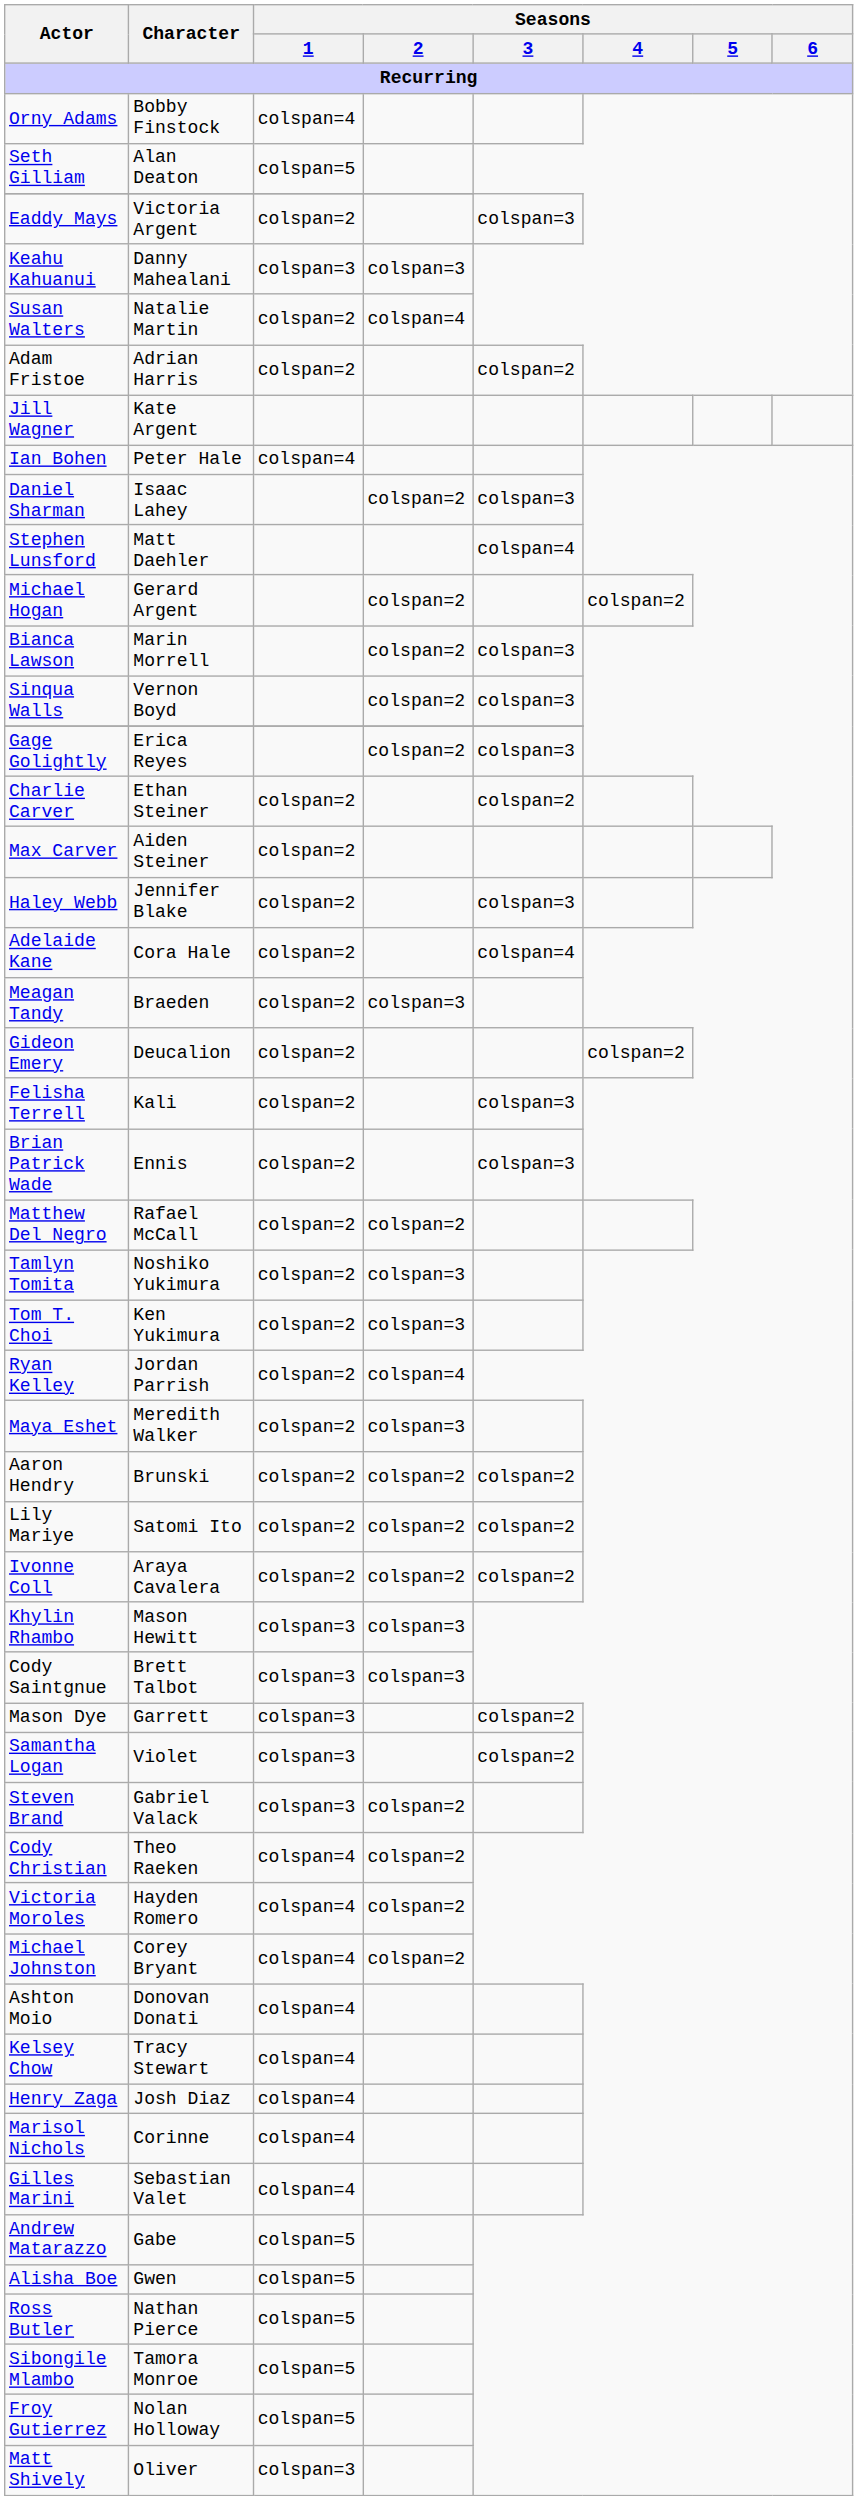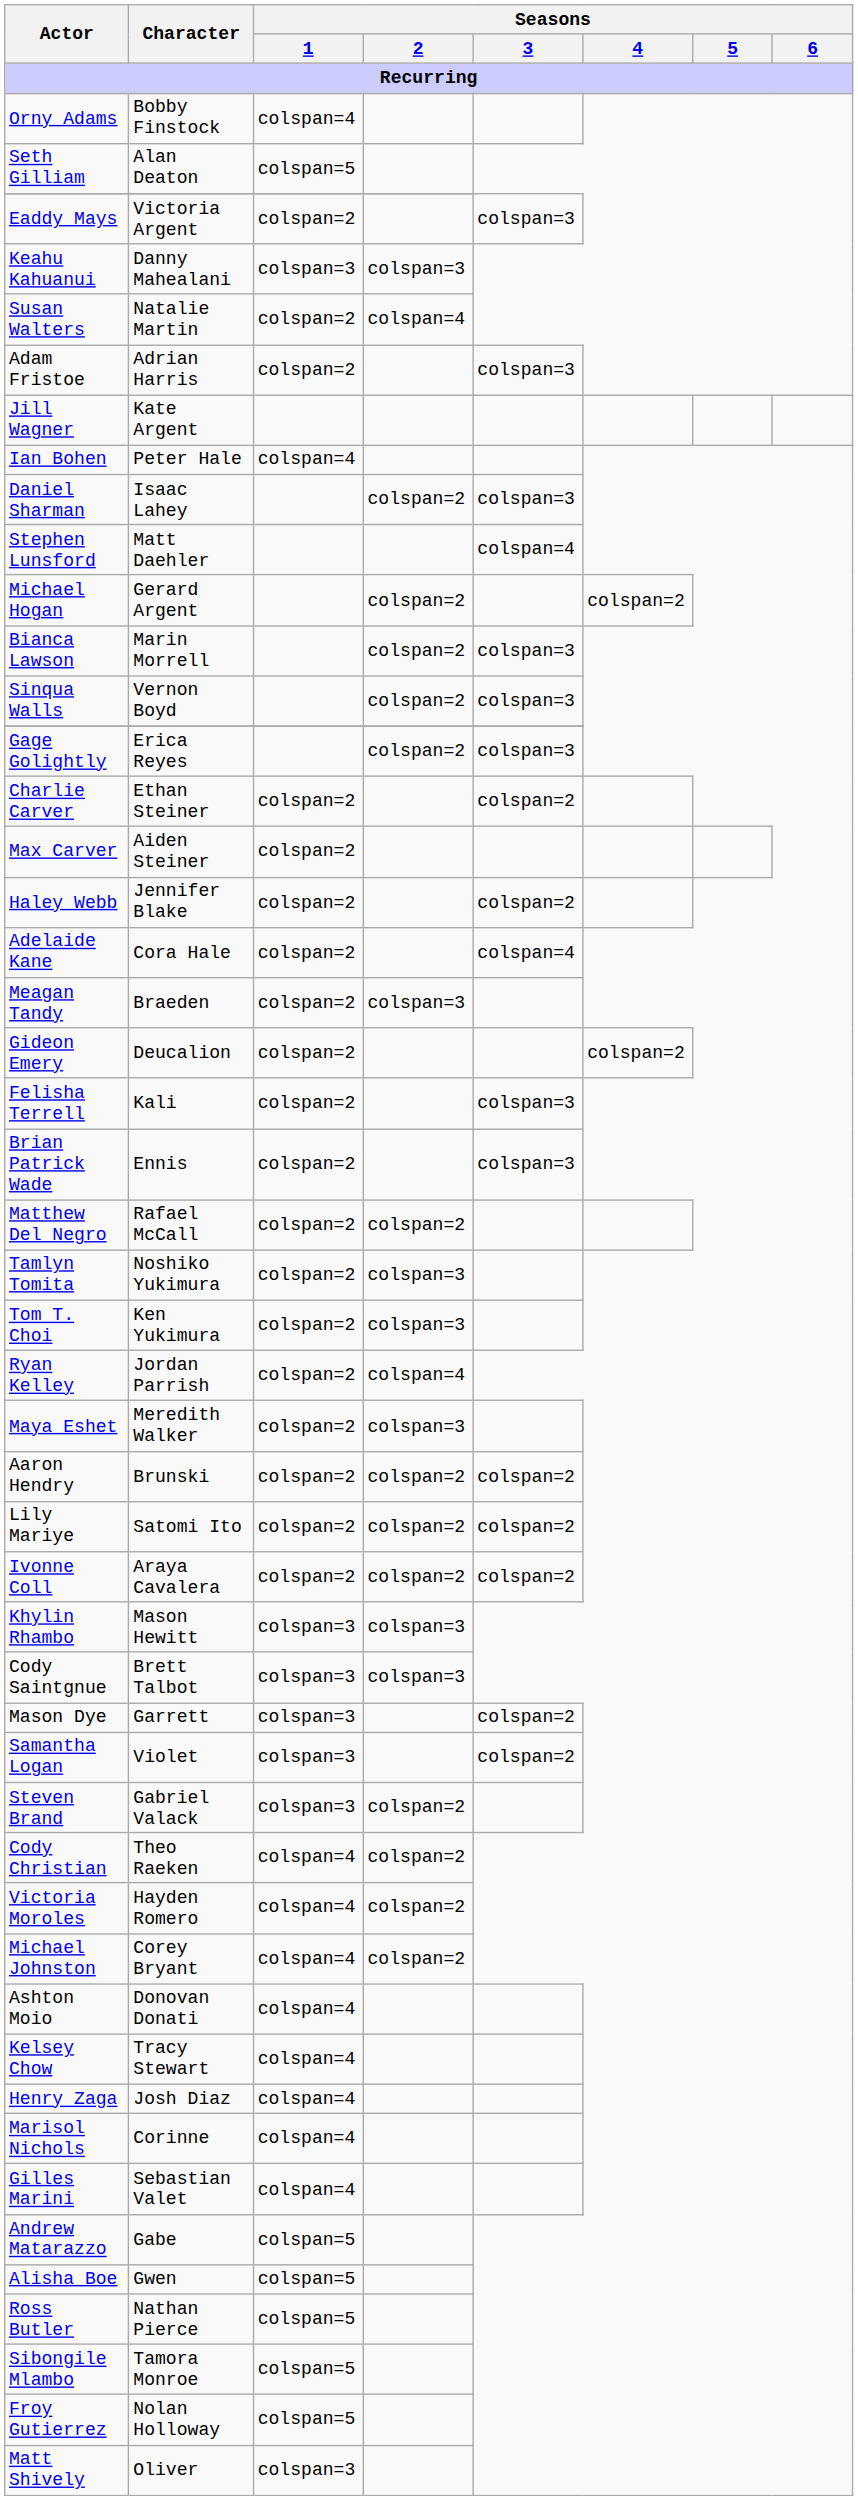Adam Fristoe | Seasons / 3: colspan=2 -> colspan=3
Haley Webb | Seasons / 3: colspan=3 -> colspan=2
